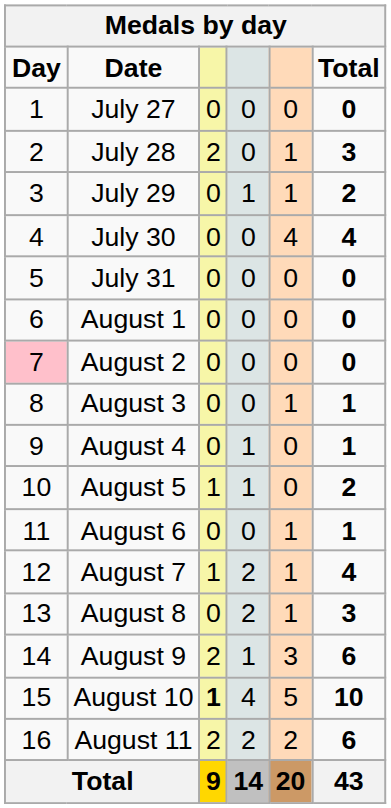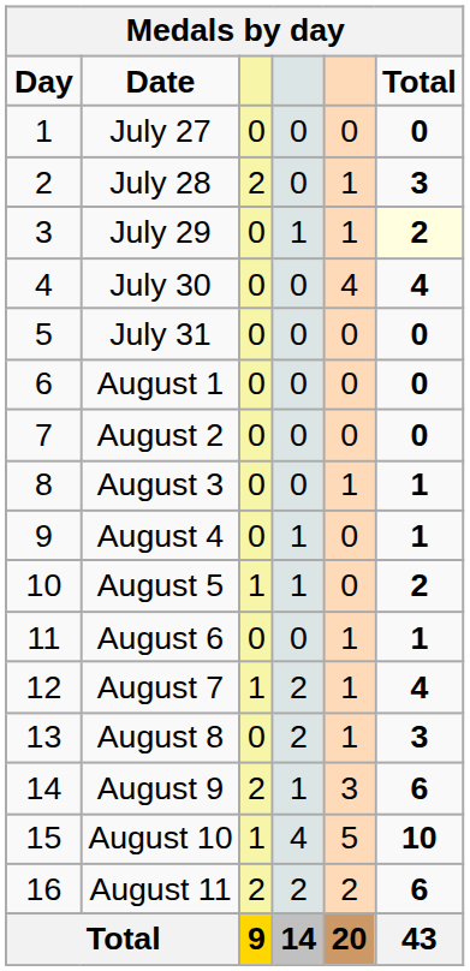July 29 | Total: no background -> lightyellow background
August 2 | Day: pink background -> no background
August 10 | column 3: bold -> normal
